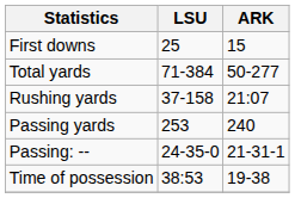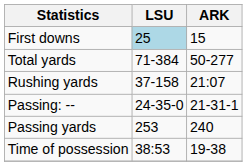First downs | LSU: no background -> lightblue background
rows swapped: Passing yards <-> Passing: --
